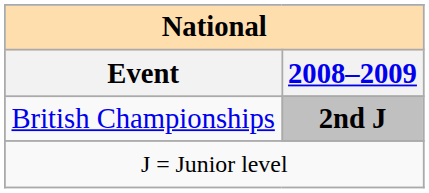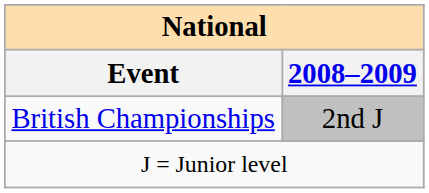British Championships | 2008–2009: bold -> normal
